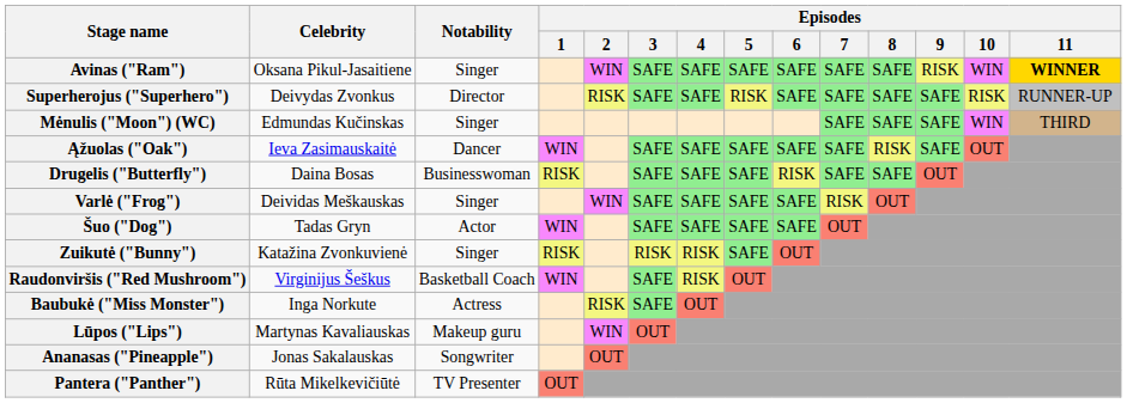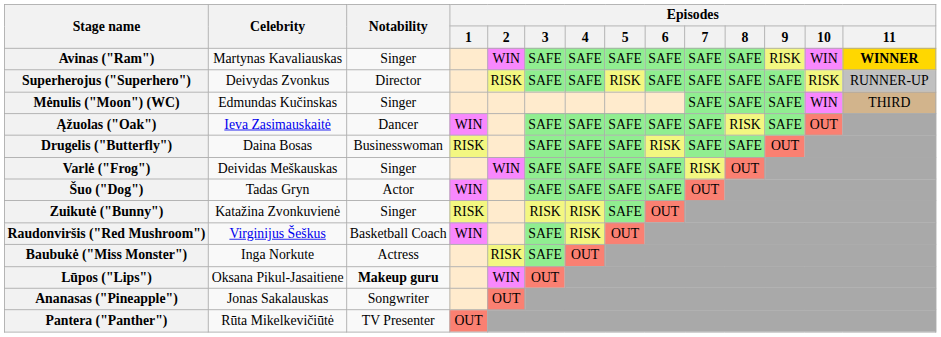Avinas ("Ram") | Celebrity: Oksana Pikul-Jasaitiene -> Martynas Kavaliauskas
Lūpos ("Lips") | Celebrity: Martynas Kavaliauskas -> Oksana Pikul-Jasaitiene
Lūpos ("Lips") | Notability: normal -> bold
